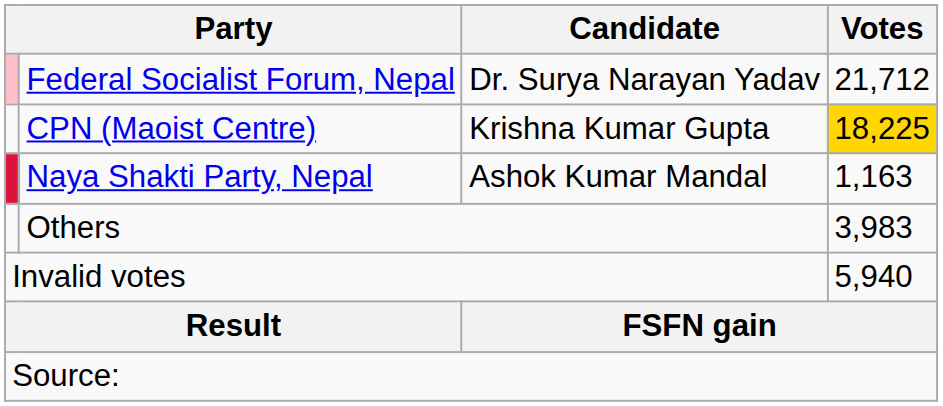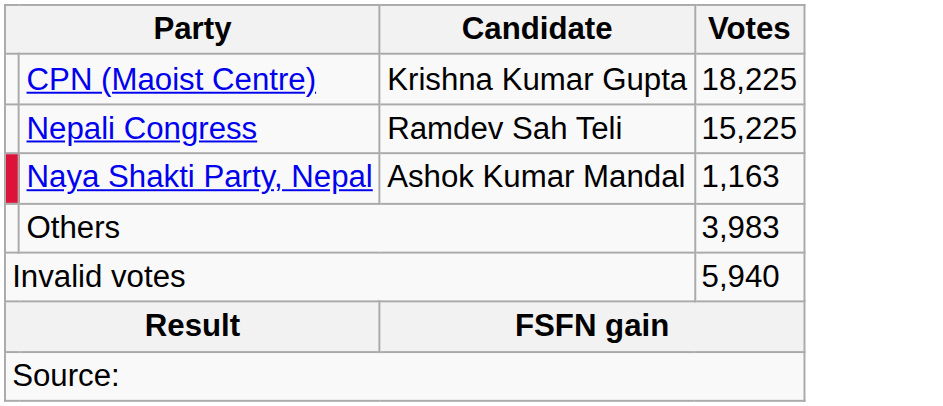- row: Federal Socialist Forum, Nepal | Dr. Surya Narayan Yadav | 21,712
CPN (Maoist Centre) | Votes: gold background -> no background
+ row: Nepali Congress | Ramdev Sah Teli | 15,225
